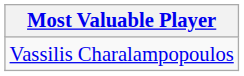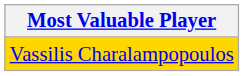row 2 | column 1: no background -> gold background
